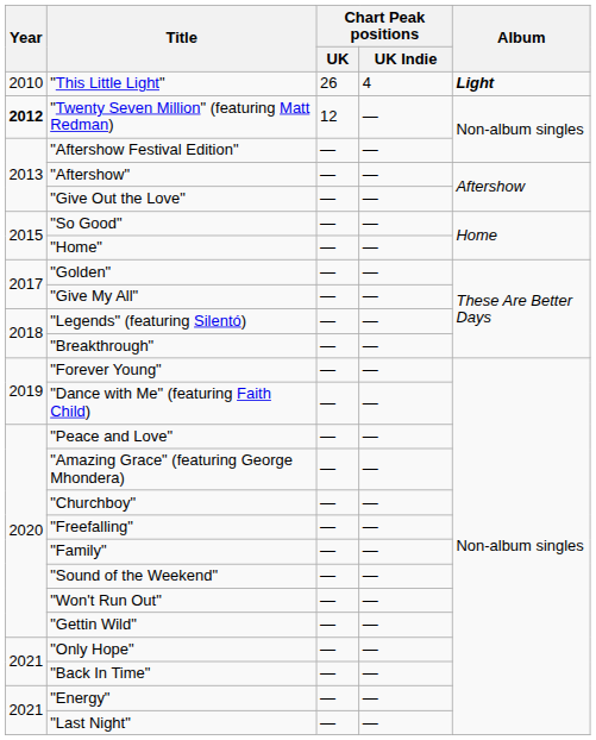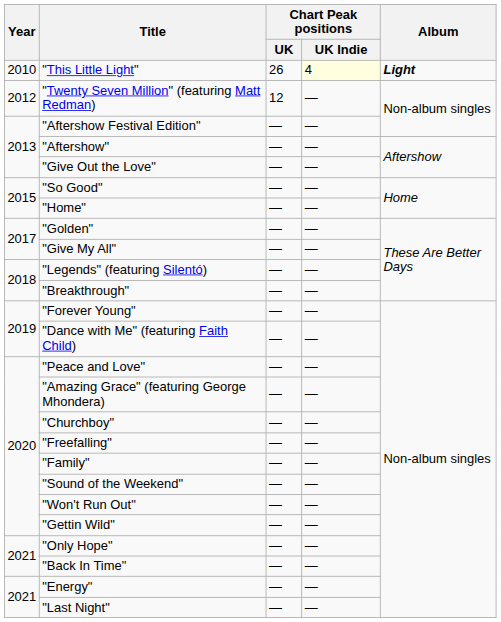"This Little Light" | Chart Peak positions / UK Indie: no background -> lightyellow background
"Twenty Seven Million" (featuring Matt Redman) | Year: bold -> normal
